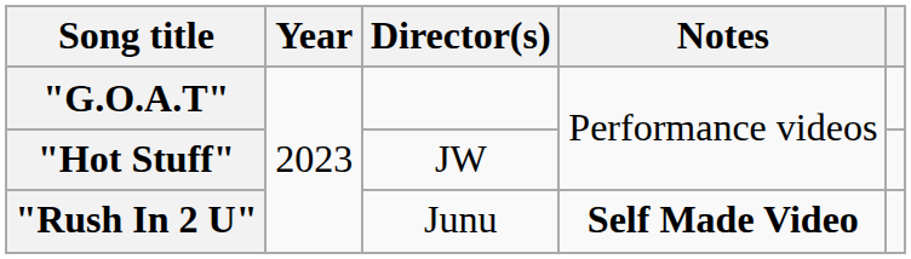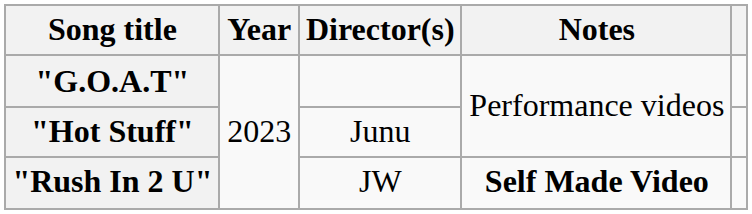"Hot Stuff" | Director(s): JW -> Junu
"Rush In 2 U" | Director(s): Junu -> JW
